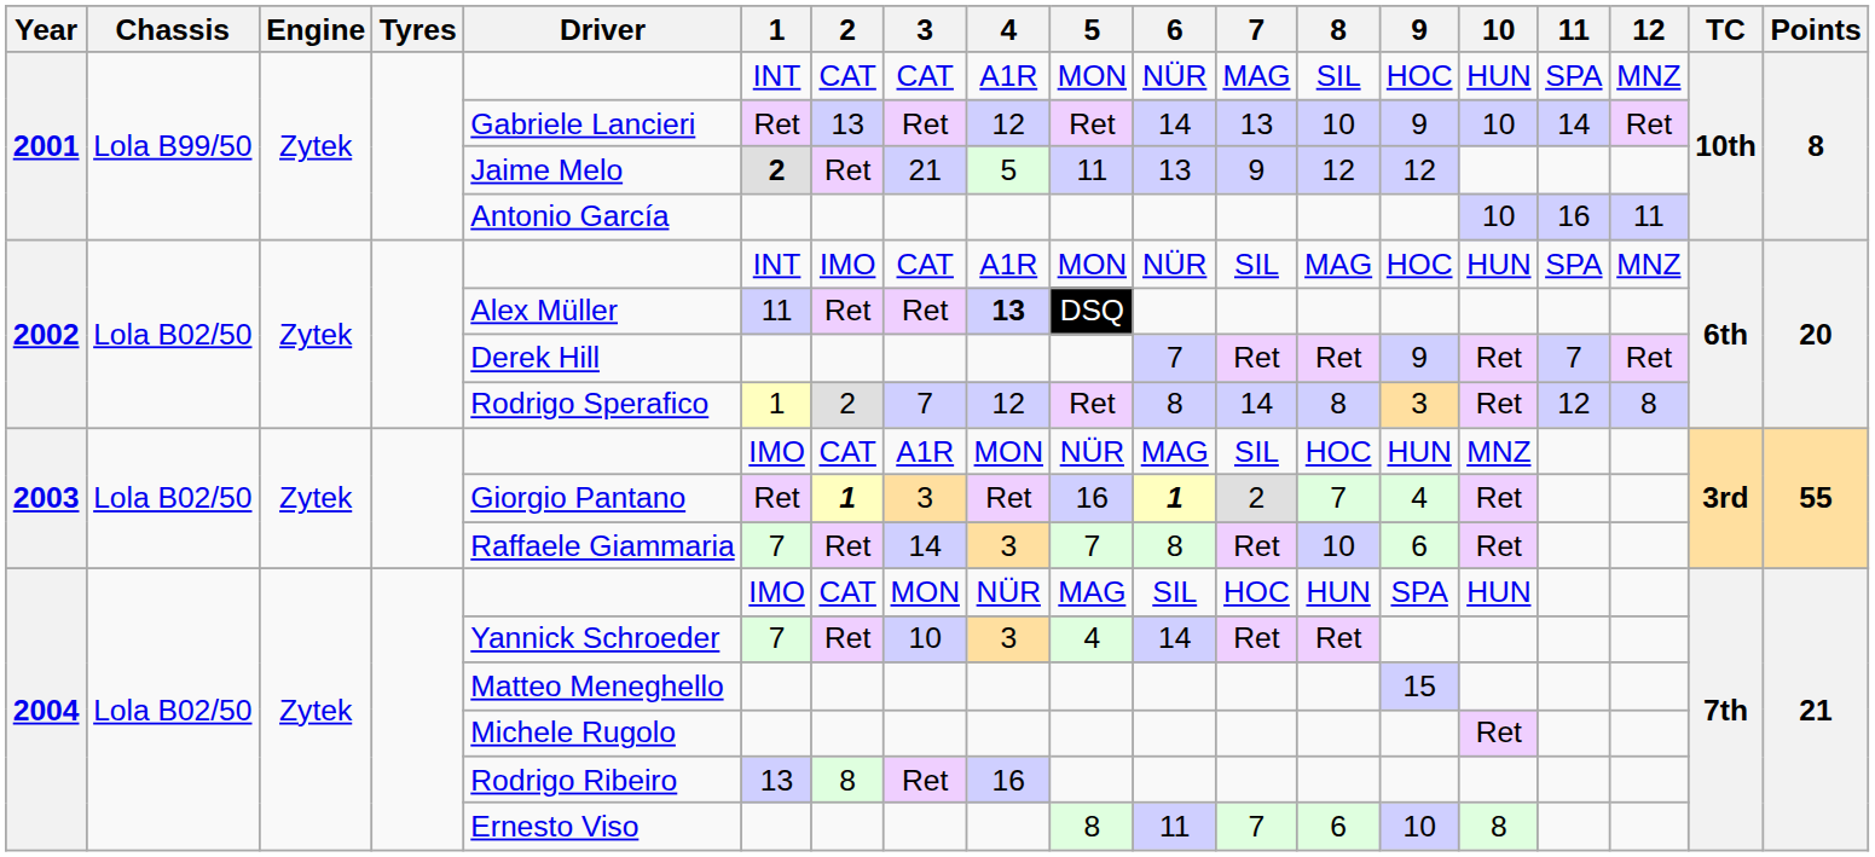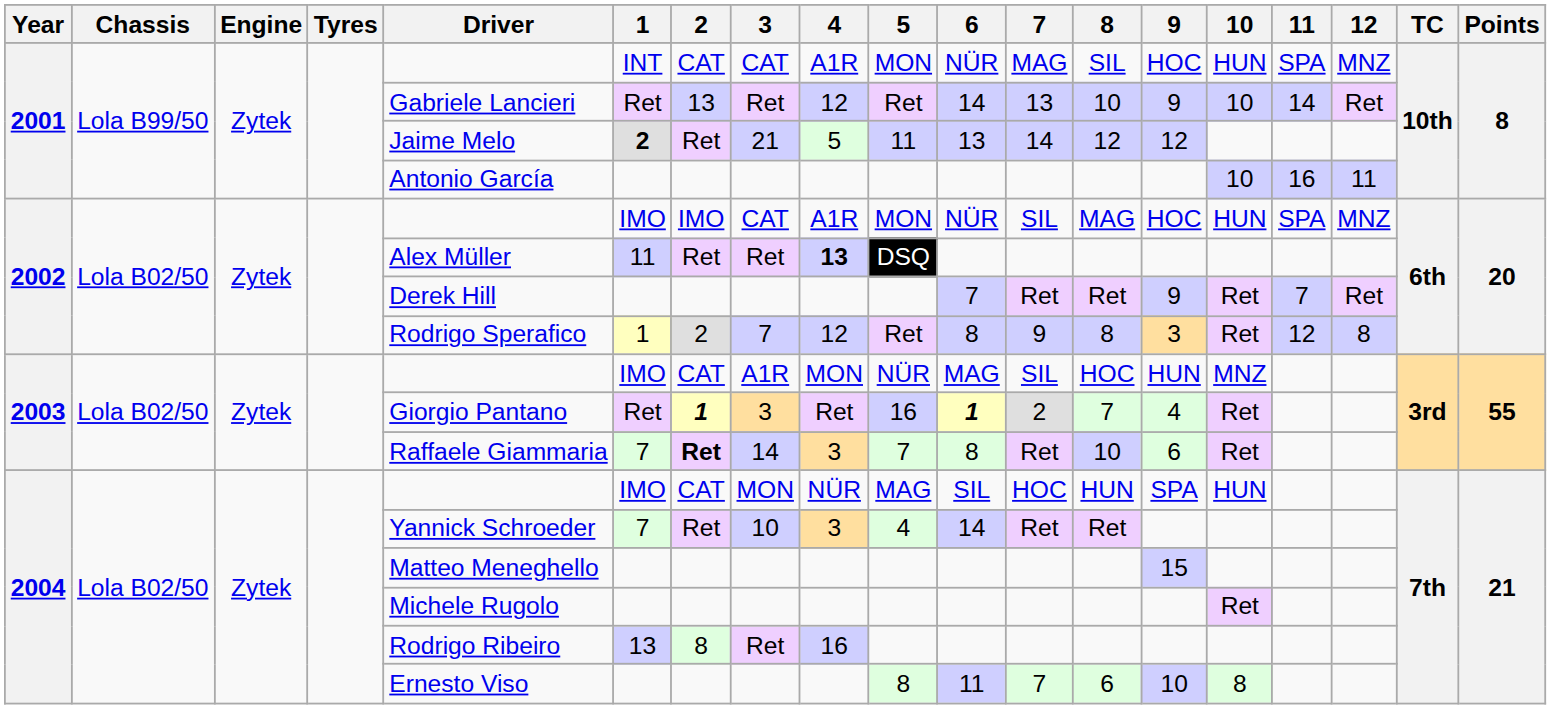row 4 | 7: 9 -> 14
row 6 | 1: INT -> IMO
row 9 | 7: 14 -> 9
row 12 | 2: normal -> bold
